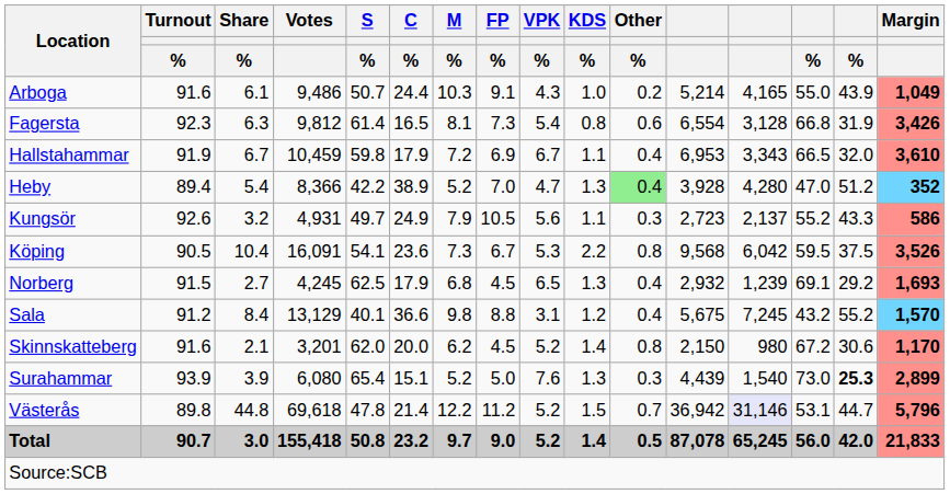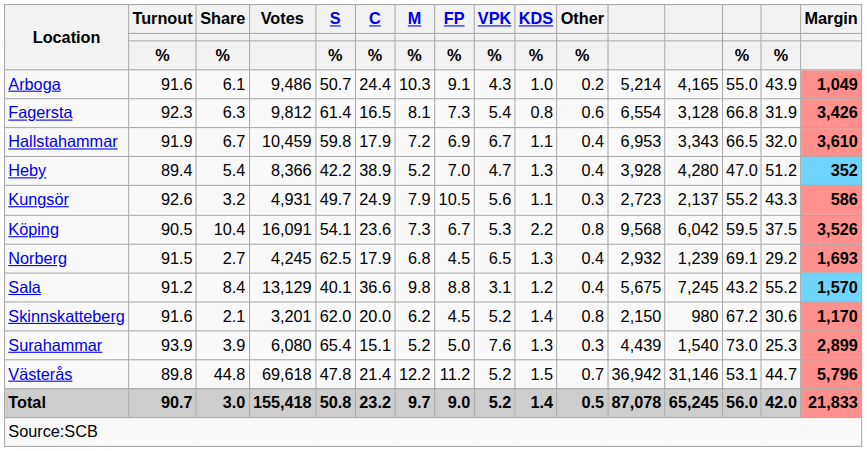Heby | Other / %: lightgreen background -> no background
Surahammar | column 15: bold -> normal
Västerås | column 13: lavender background -> no background
